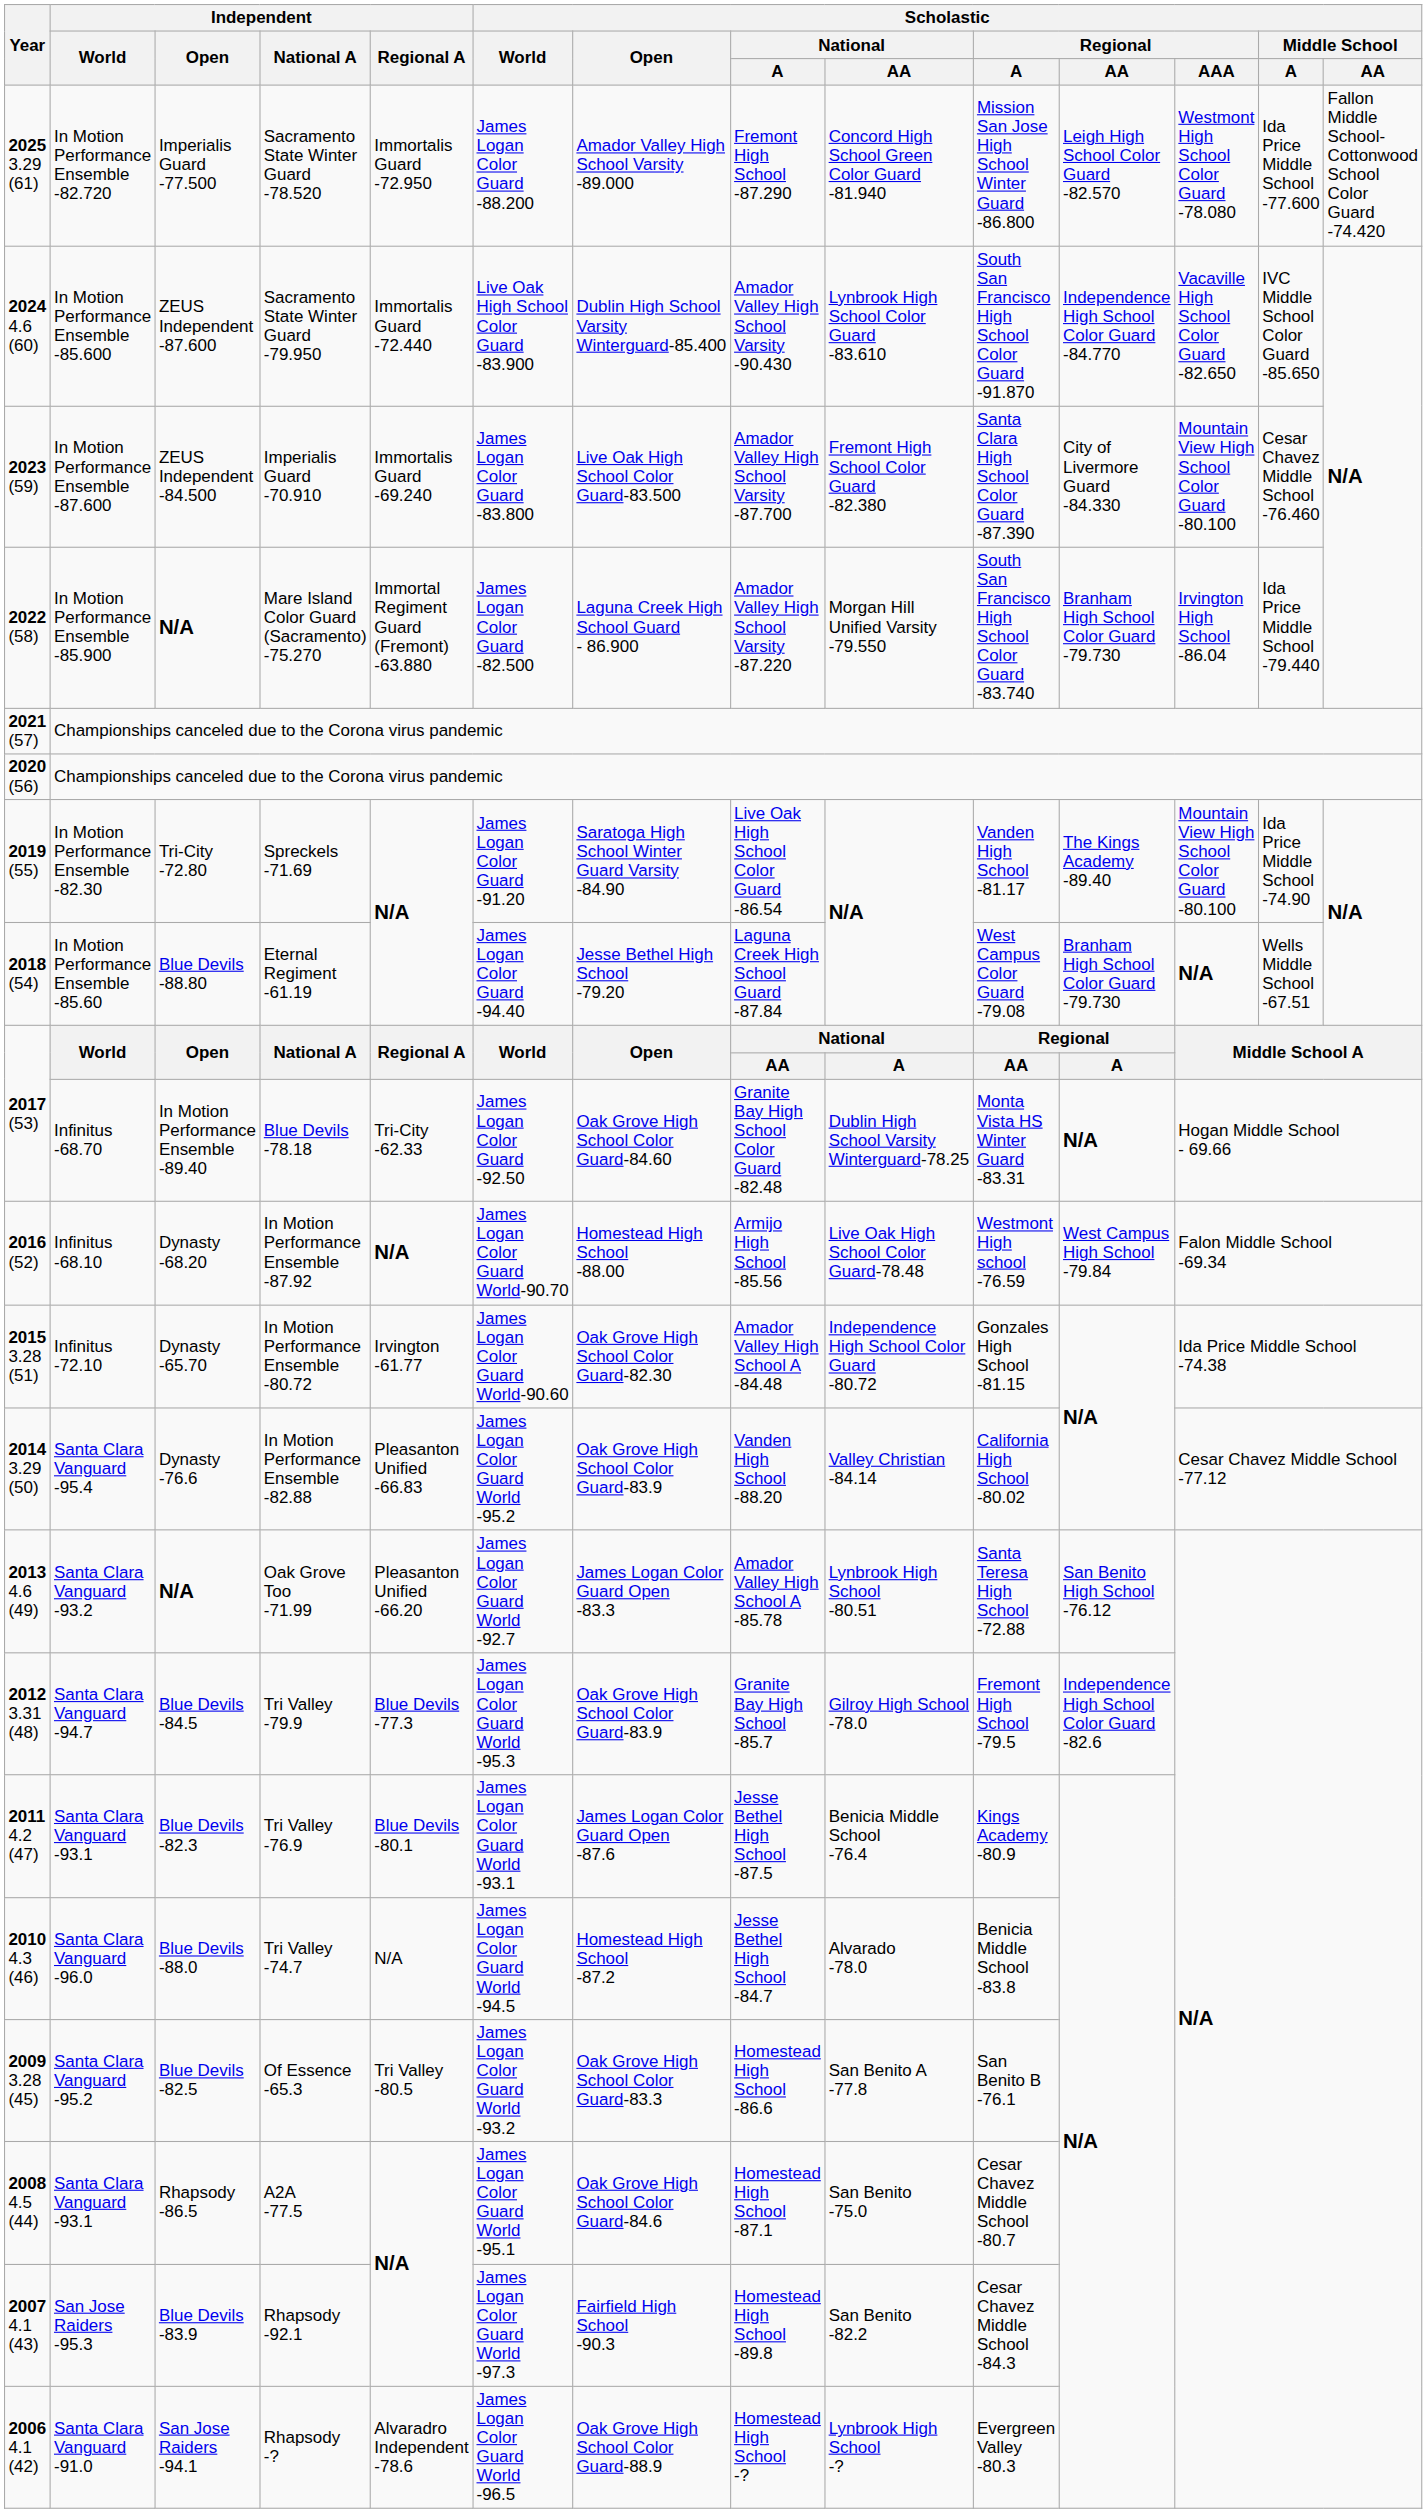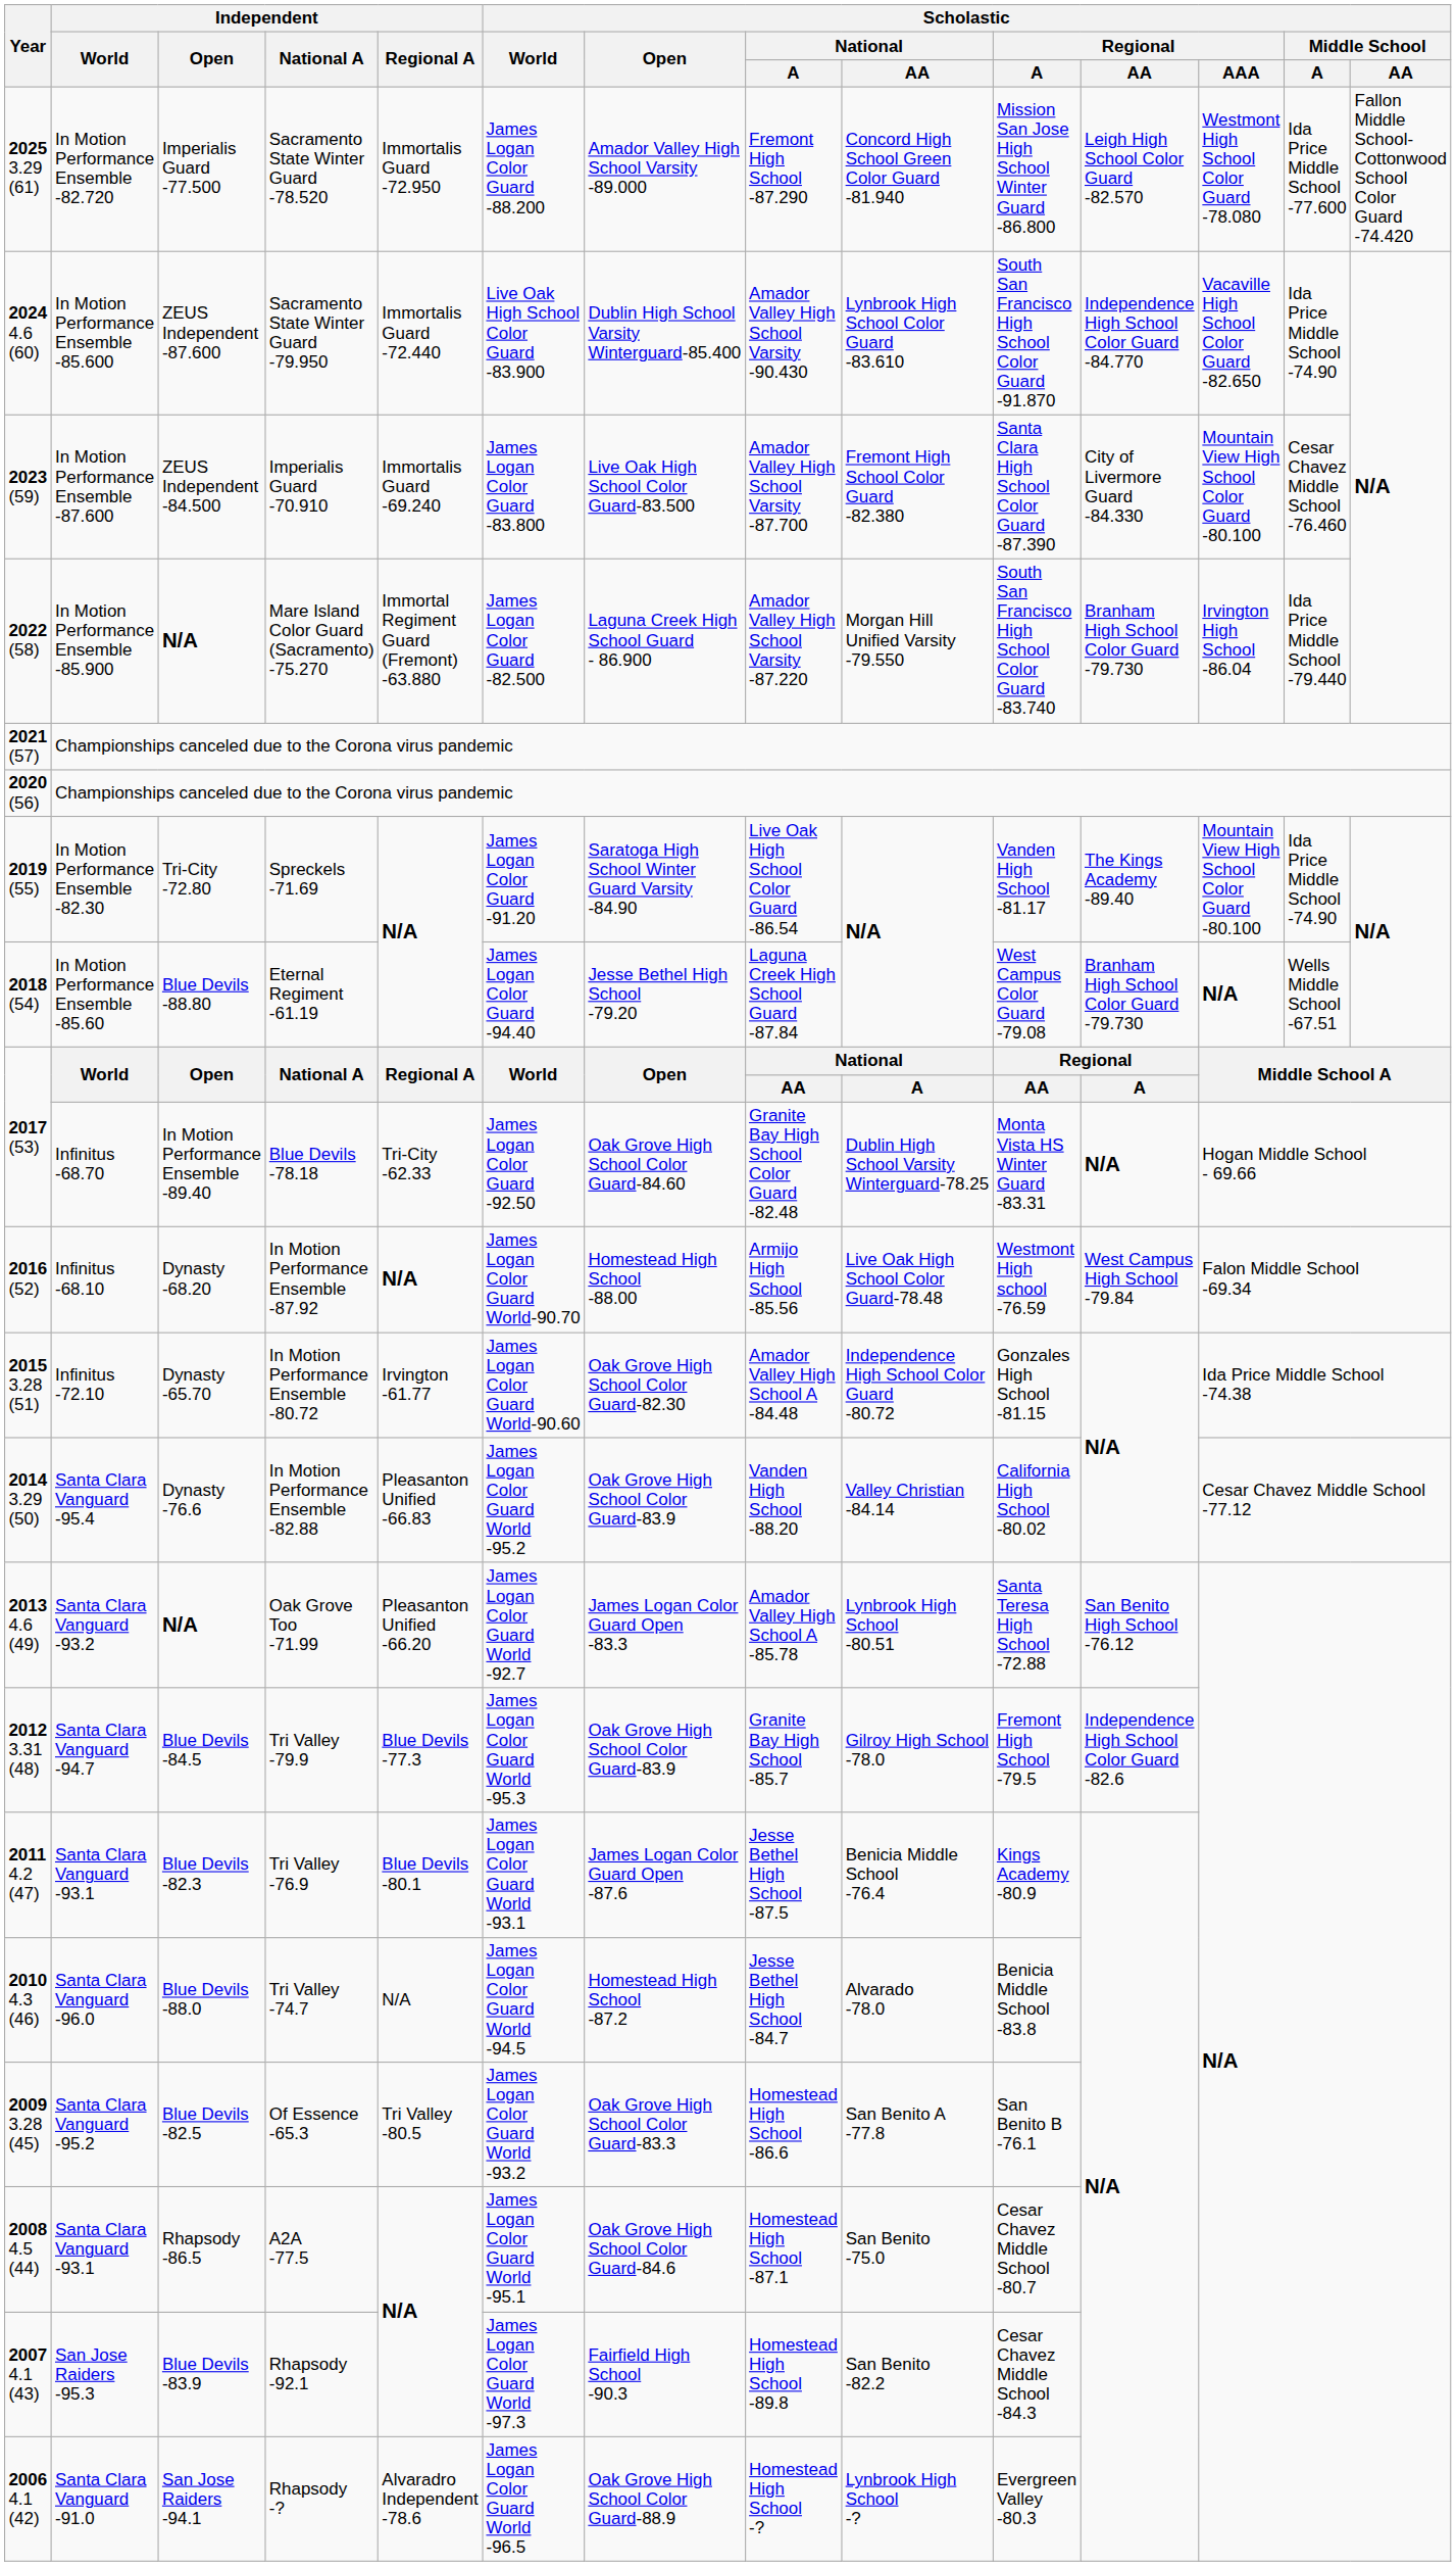Sacramento State Winter Guard -79.950 | Scholastic / Middle School / A: IVC Middle School Color Guard -85.650 -> Ida Price Middle School -74.90
